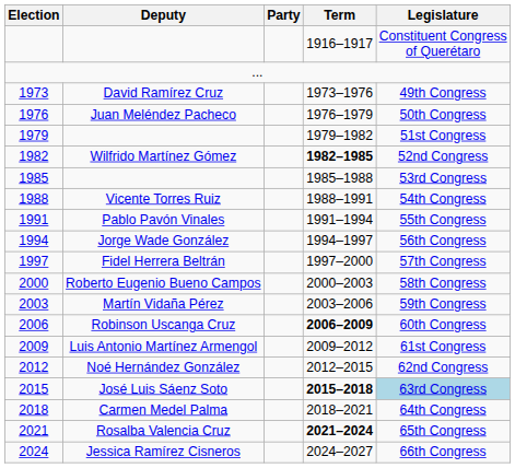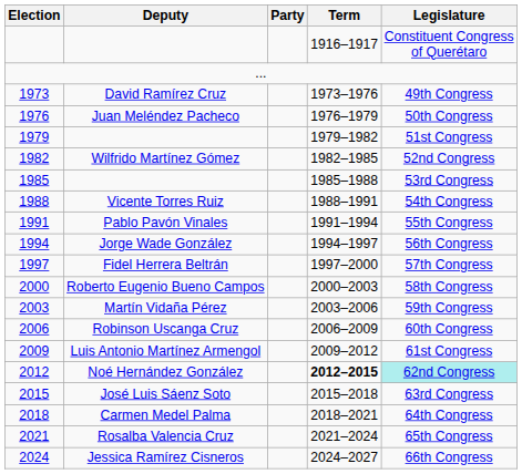Wilfrido Martínez Gómez | Term: bold -> normal
Robinson Uscanga Cruz | Term: bold -> normal
Noé Hernández González | Term: normal -> bold
Noé Hernández González | Legislature: no background -> paleturquoise background
José Luis Sáenz Soto | Term: bold -> normal
José Luis Sáenz Soto | Legislature: lightblue background -> no background
Rosalba Valencia Cruz | Term: bold -> normal
